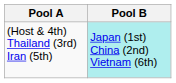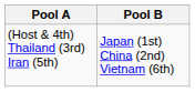(Host & 4th) Thailand (3rd) Iran (5th) | Pool B: paleturquoise background -> no background
